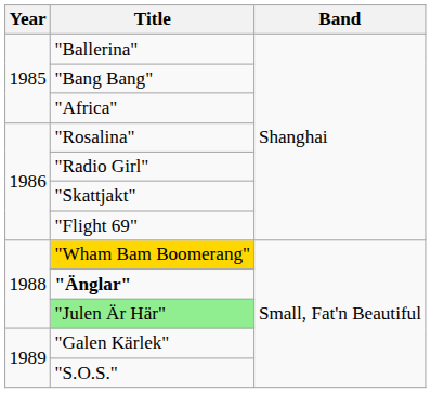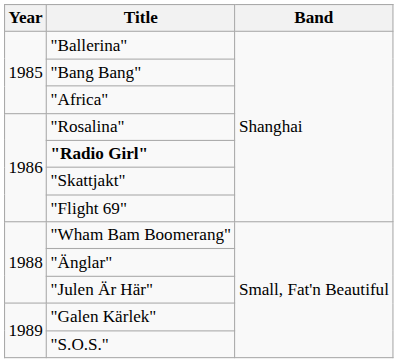"Radio Girl" | Title: normal -> bold
"Wham Bam Boomerang" | Title: gold background -> no background
"Änglar" | Title: bold -> normal
"Julen Är Här" | Title: lightgreen background -> no background
